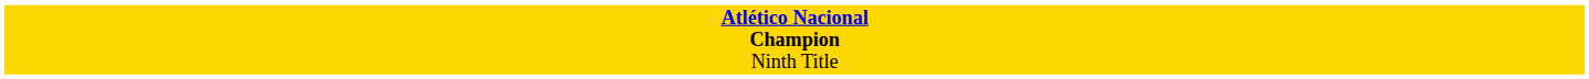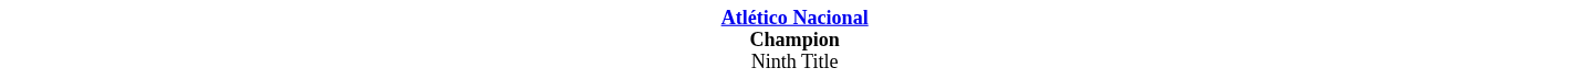row 1 | column 1: gold background -> no background
